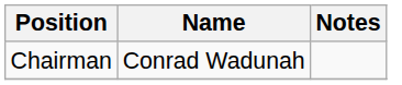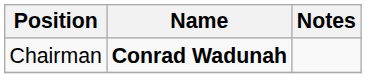Chairman | Name: normal -> bold
